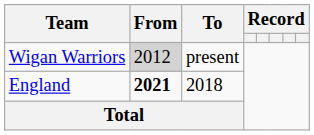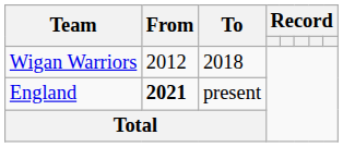Wigan Warriors | From: lightgrey background -> no background
Wigan Warriors | To: present -> 2018
England | To: 2018 -> present
